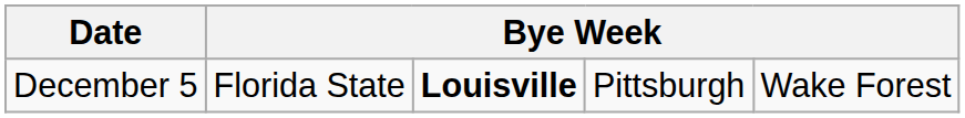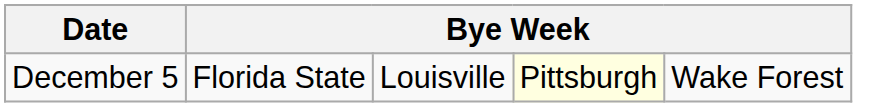December 5 | column 3: bold -> normal
December 5 | column 4: no background -> lightyellow background
